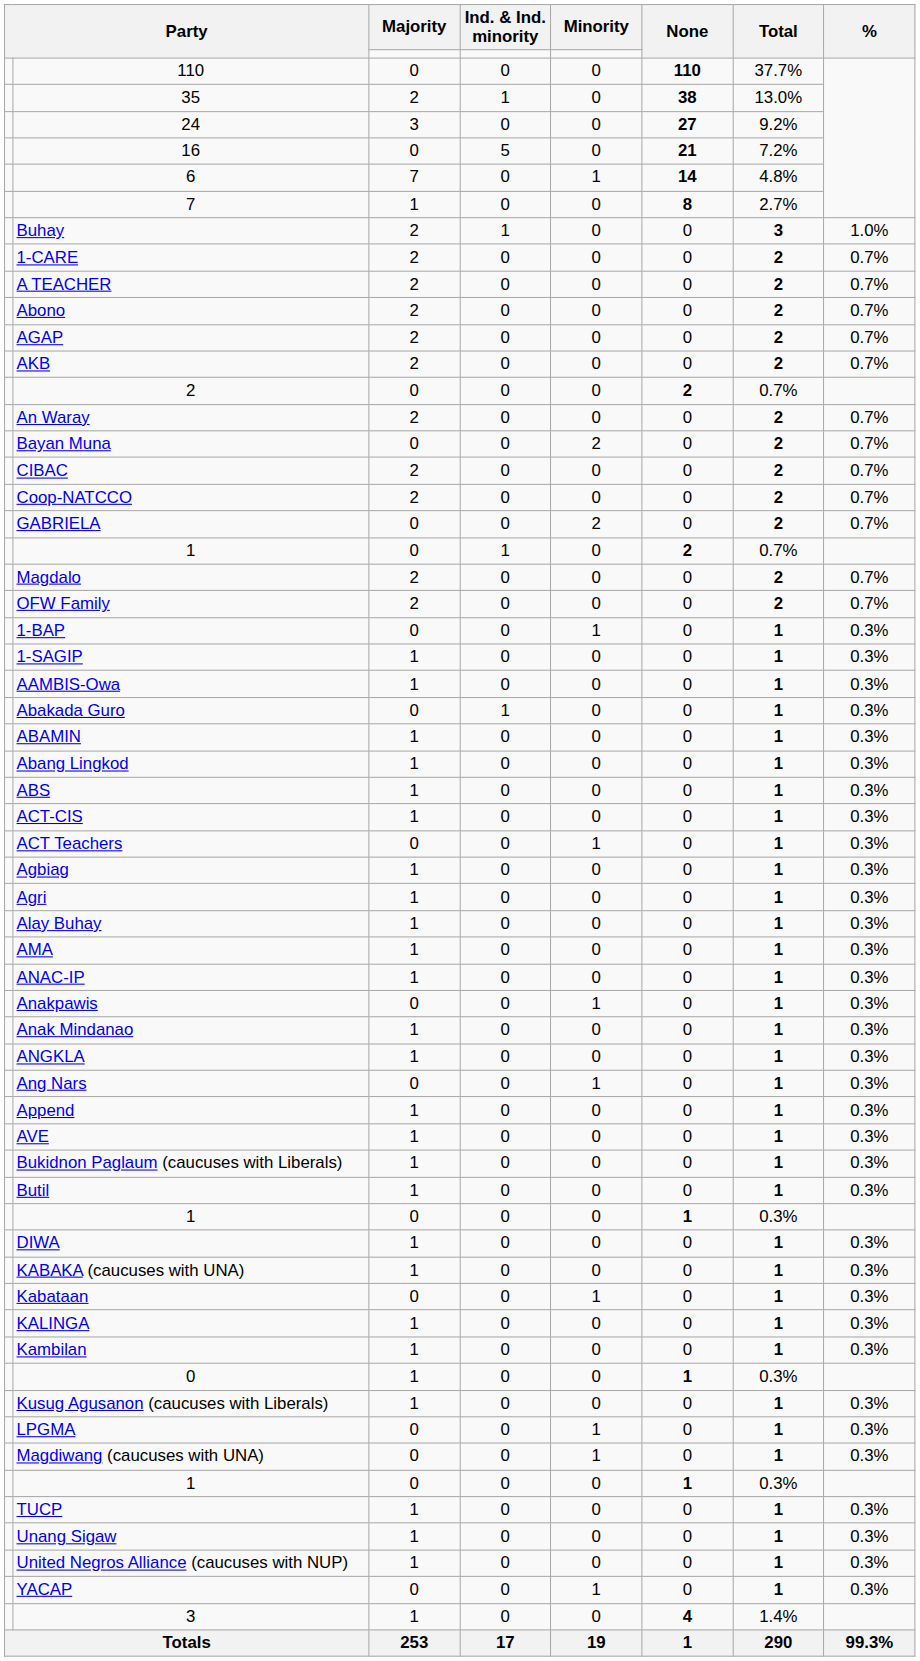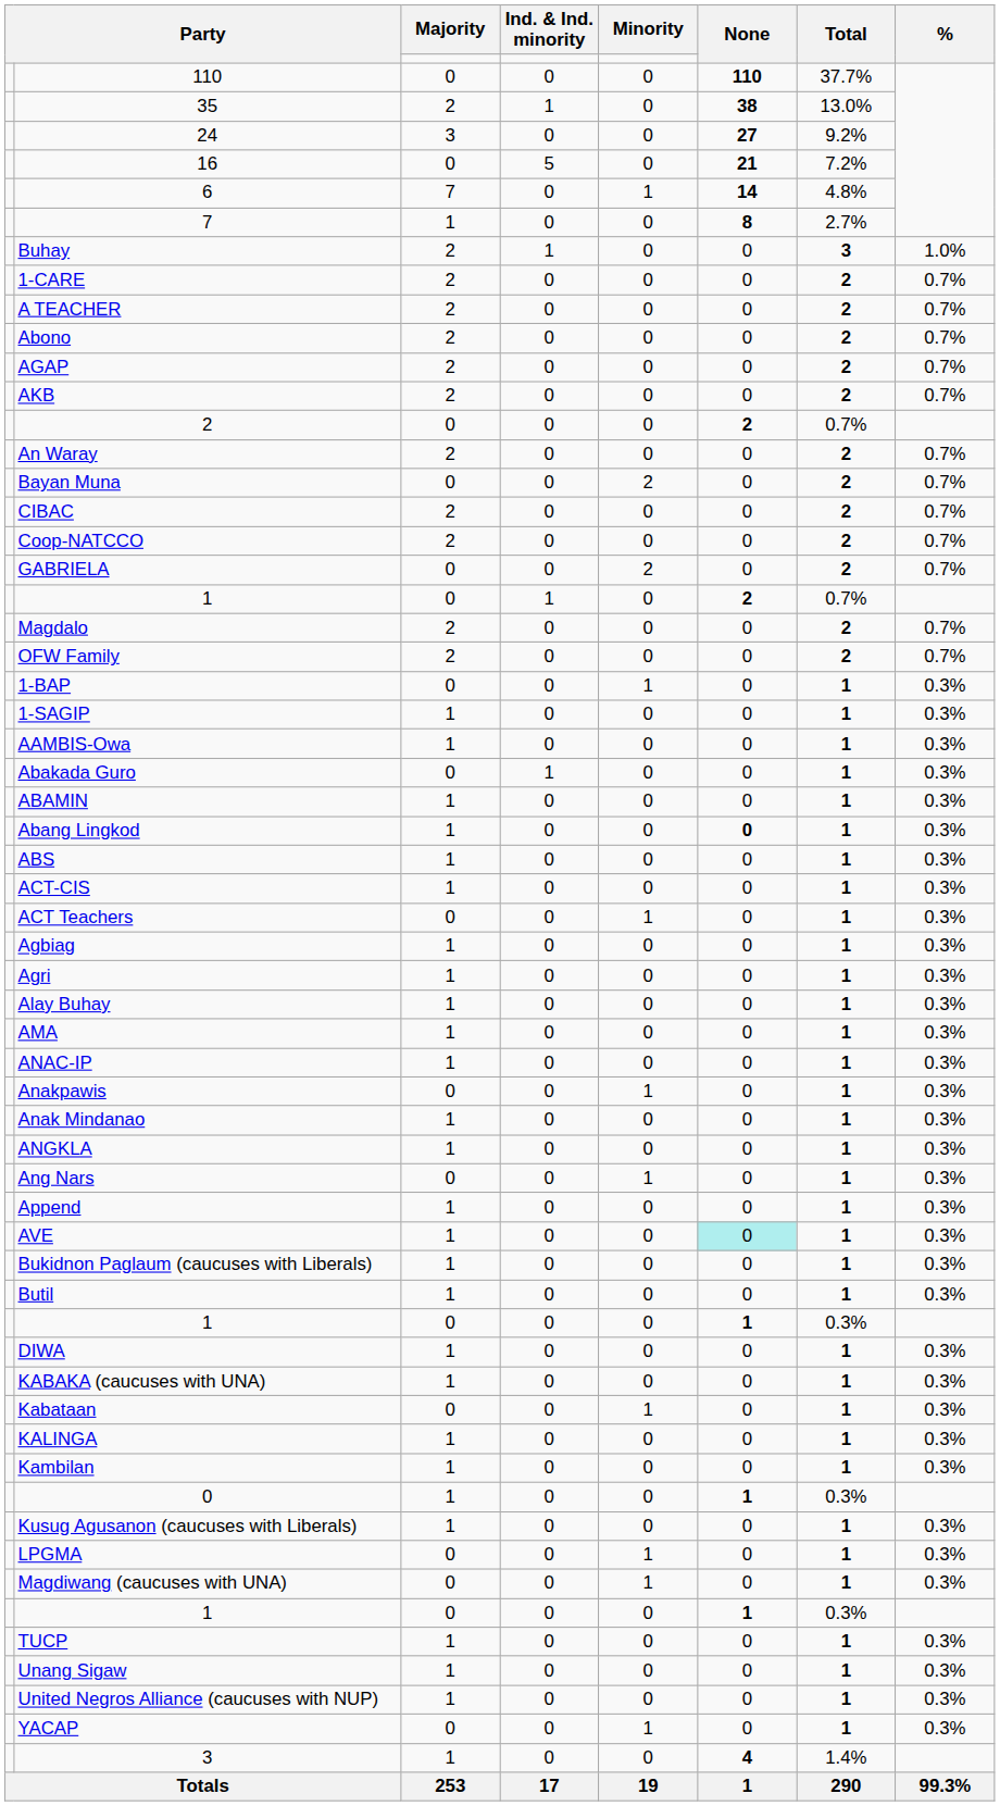Abang Lingkod | None: normal -> bold
AVE | None: no background -> paleturquoise background
